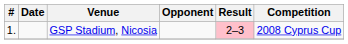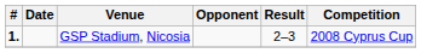GSP Stadium, Nicosia | #: normal -> bold
GSP Stadium, Nicosia | Result: pink background -> no background
